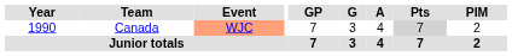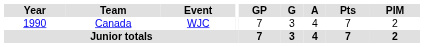Canada | Event: lightsalmon background -> no background
Canada | Pts: lightgrey background -> no background
